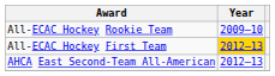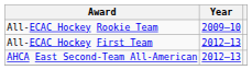row 3 | Year: gold background -> no background
